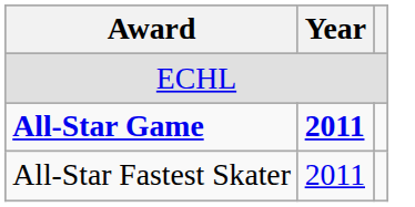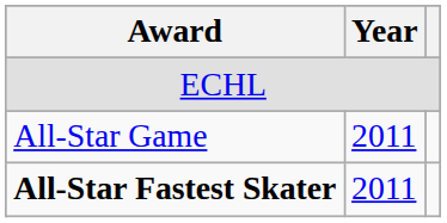All-Star Game | Award: bold -> normal
All-Star Game | Year: bold -> normal
All-Star Fastest Skater | Award: normal -> bold
